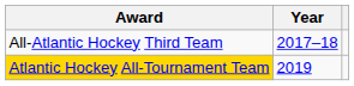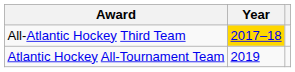row 2 | Year: no background -> gold background
row 3 | Award: gold background -> no background
